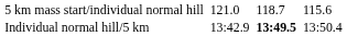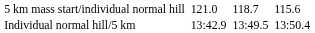Individual normal hill/5 km | column 3: bold -> normal
